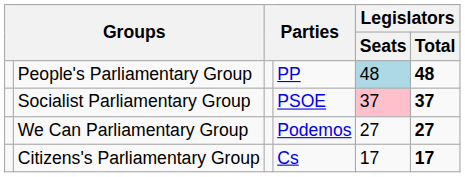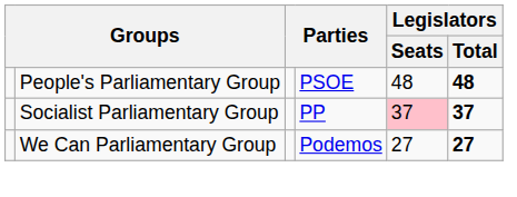People's Parliamentary Group | column 4: PP -> PSOE
People's Parliamentary Group | Legislators / Seats: lightblue background -> no background
Socialist Parliamentary Group | column 4: PSOE -> PP
- row: Citizens's Parliamentary Group | Cs | 17 | 17
